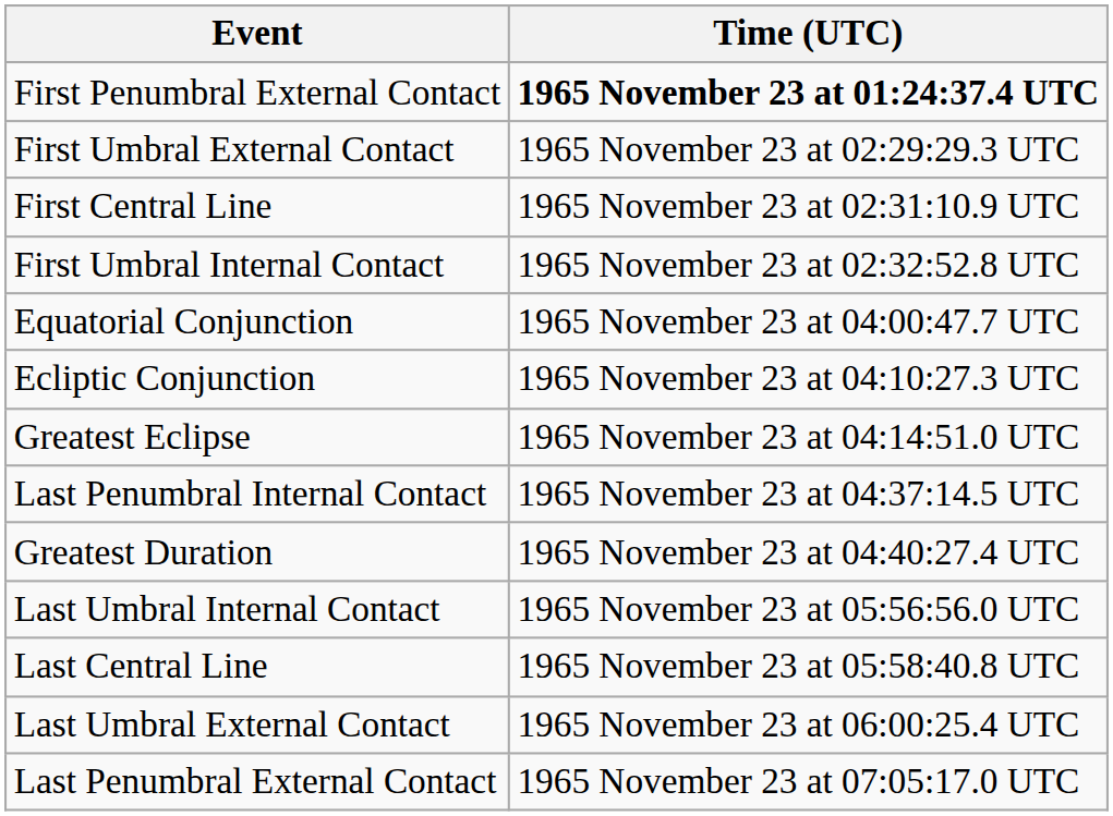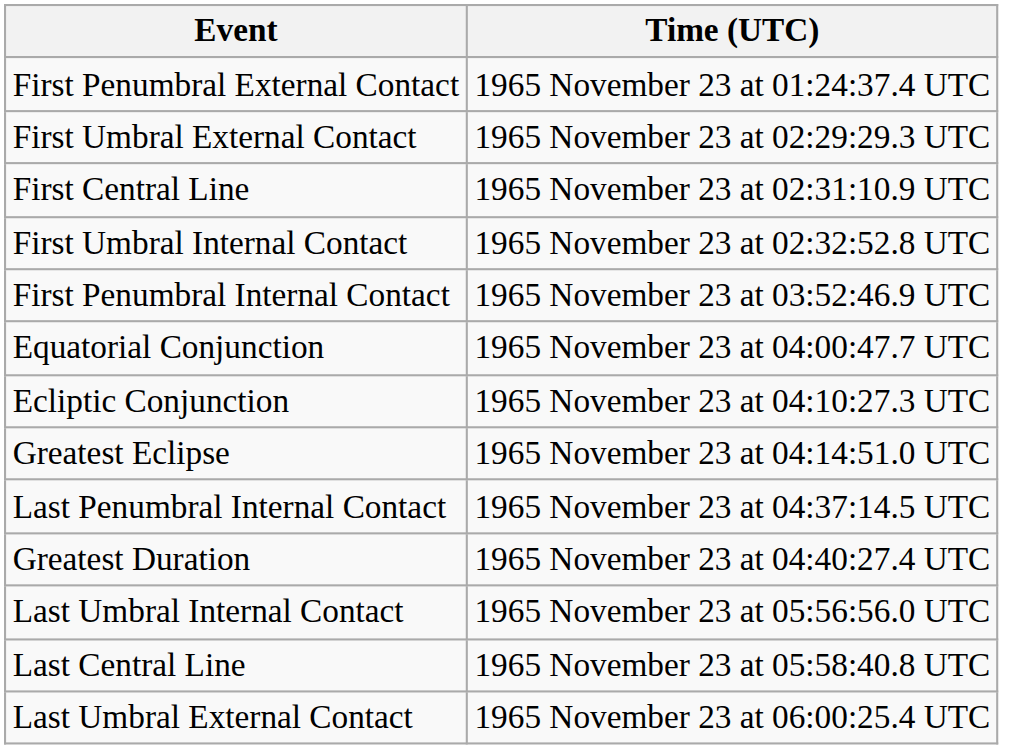First Penumbral External Contact | Time (UTC): bold -> normal
+ row: First Penumbral Internal Contact | 1965 November 23 at 03:52:46.9 UTC
- row: Last Penumbral External Contact | 1965 November 23 at 07:05:17.0 UTC
